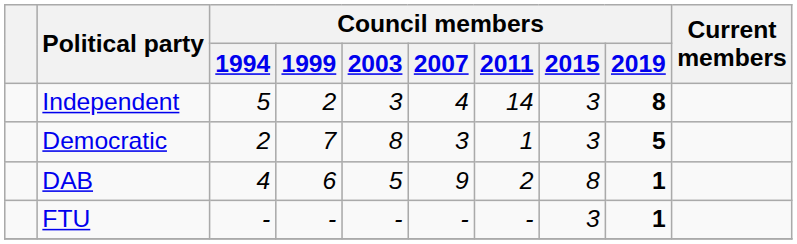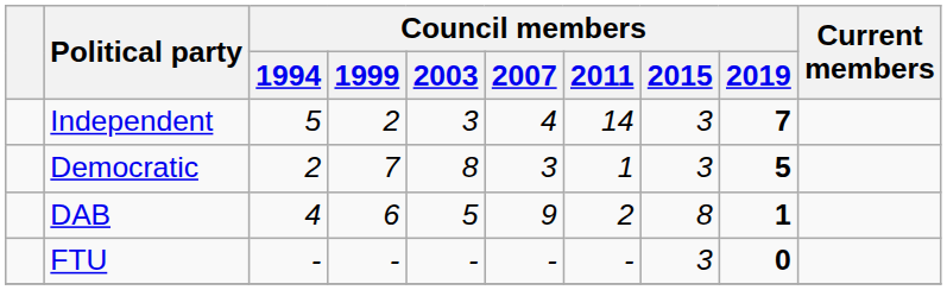Independent | Council members / 2019: 8 -> 7
FTU | Council members / 2019: 1 -> 0
